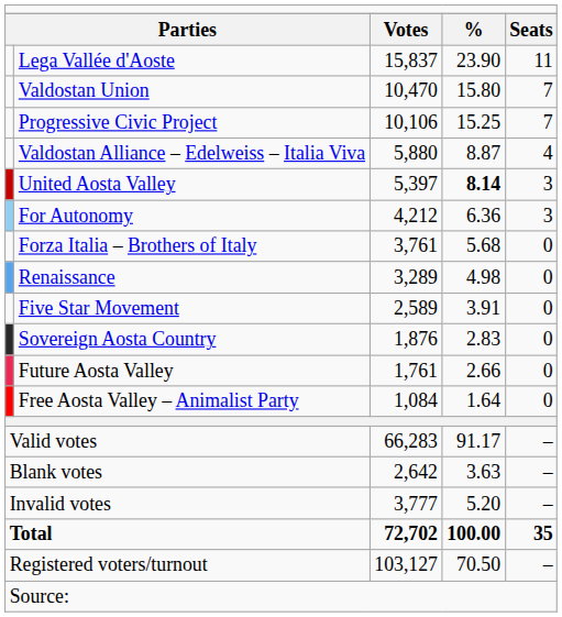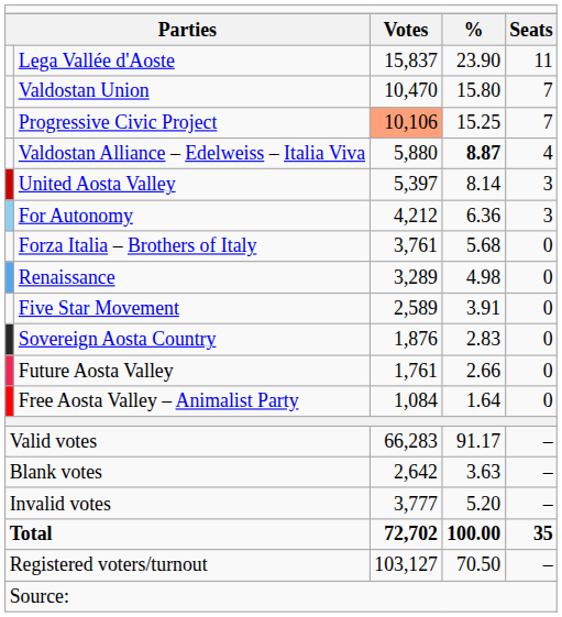Progressive Civic Project | column 3: no background -> lightsalmon background
Valdostan Alliance – Edelweiss – Italia Viva | column 4: normal -> bold
United Aosta Valley | column 4: bold -> normal
